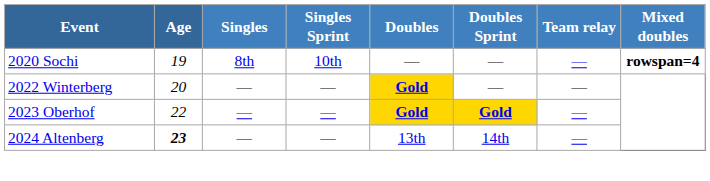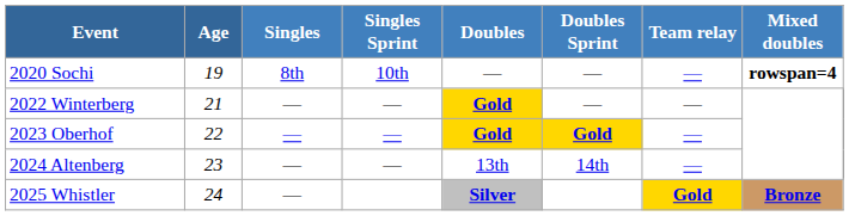2022 Winterberg | Age: 20 -> 21
2024 Altenberg | Age: bold -> normal
+ row: 2025 Whistler | 24 | — | Silver | Gold | Bronze
